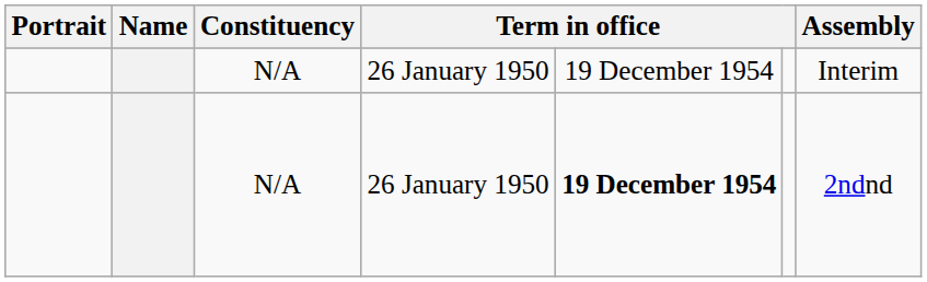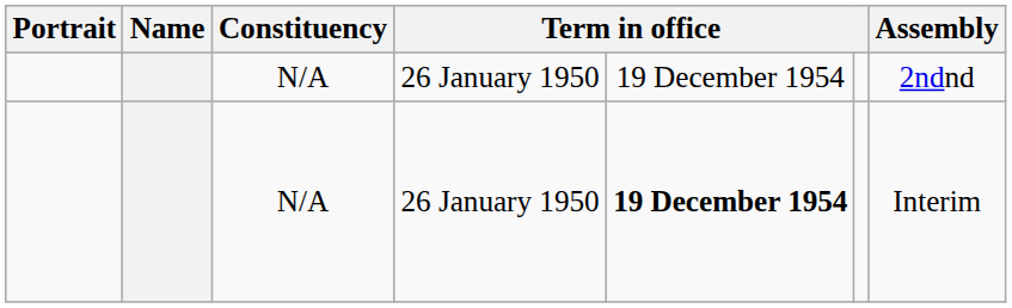row 2 | Assembly: Interim -> 2ndnd
row 3 | Assembly: 2ndnd -> Interim
